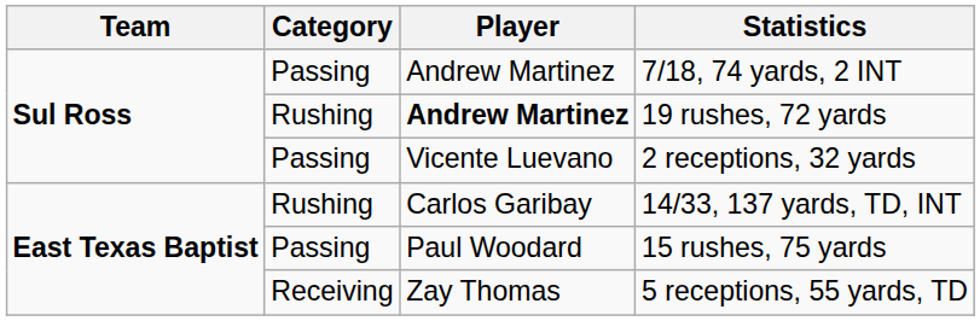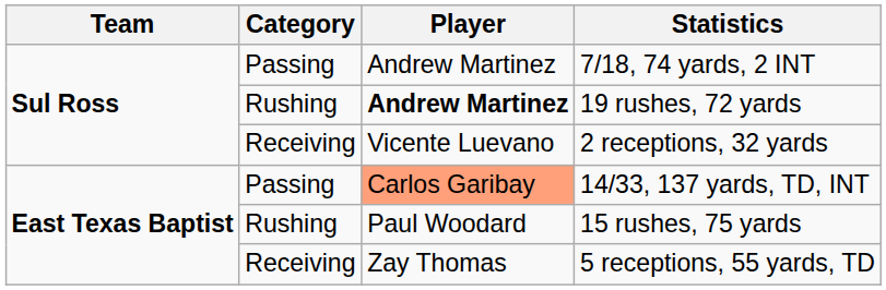2 receptions, 32 yards | Category: Passing -> Receiving
14/33, 137 yards, TD, INT | Category: Rushing -> Passing
14/33, 137 yards, TD, INT | Player: no background -> lightsalmon background
15 rushes, 75 yards | Category: Passing -> Rushing
